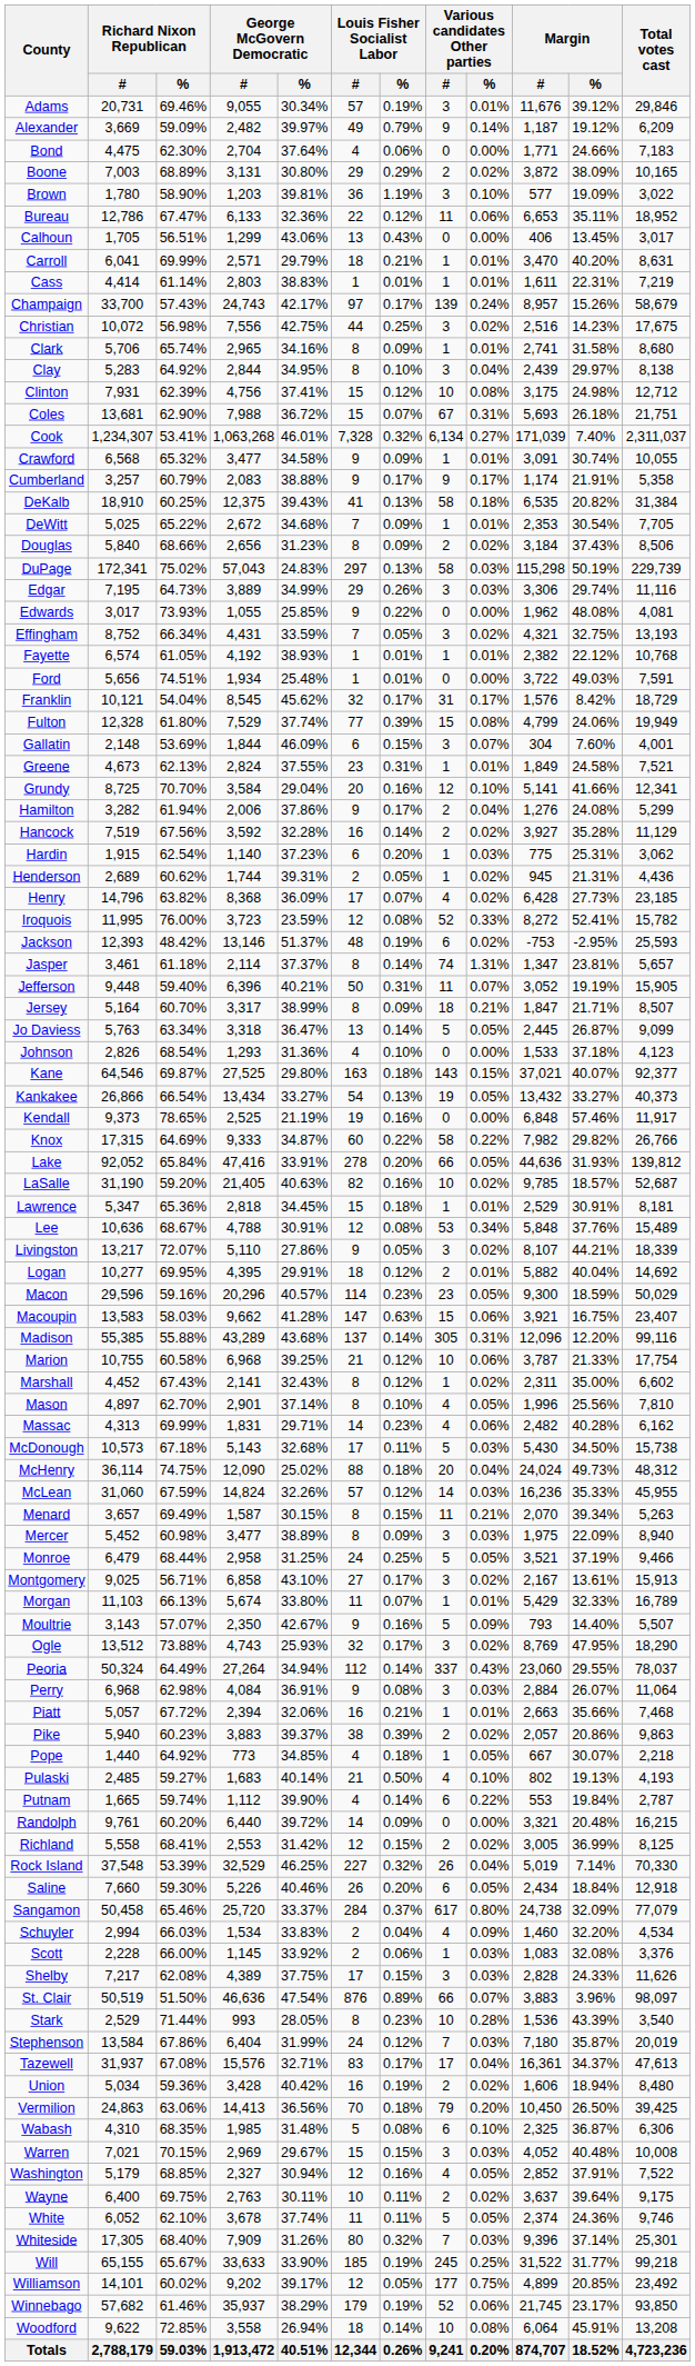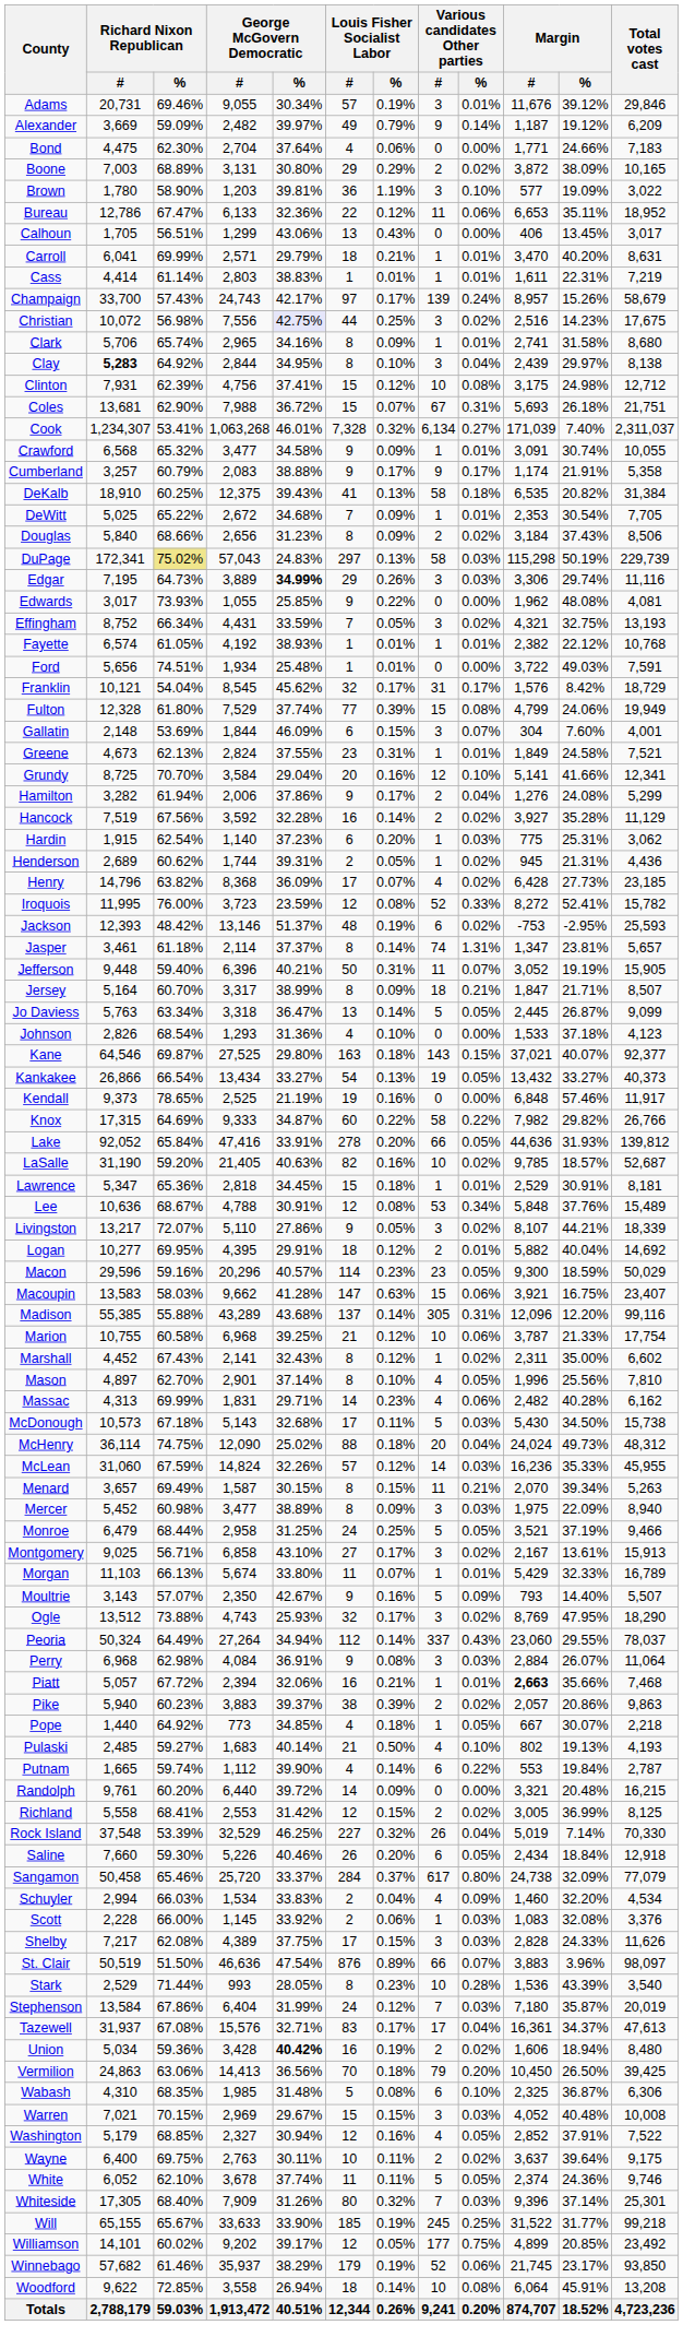Christian | George McGovern Democratic / %: no background -> lavender background
Clay | Richard Nixon Republican / #: normal -> bold
DuPage | Richard Nixon Republican / %: no background -> khaki background
Edgar | George McGovern Democratic / %: normal -> bold
Piatt | Margin / #: normal -> bold
Union | George McGovern Democratic / %: normal -> bold
